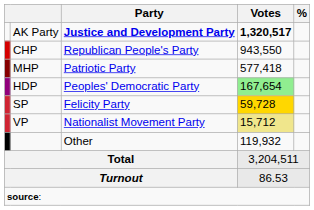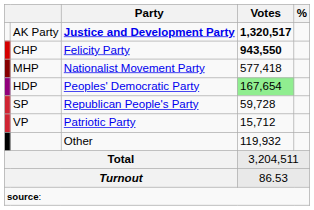CHP | Party: Republican People's Party -> Felicity Party
CHP | Votes: normal -> bold
MHP | Party: Patriotic Party -> Nationalist Movement Party
SP | Party: Felicity Party -> Republican People's Party
SP | Votes: gold background -> no background
VP | Party: Nationalist Movement Party -> Patriotic Party
VP | Votes: khaki background -> no background
